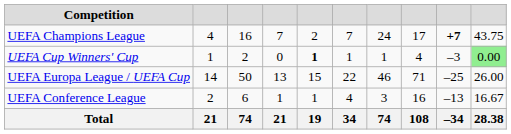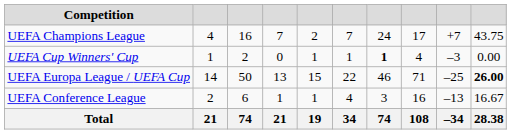UEFA Champions League | column 9: bold -> normal
UEFA Cup Winners' Cup | column 5: bold -> normal
UEFA Cup Winners' Cup | column 7: normal -> bold
UEFA Cup Winners' Cup | column 10: lightgreen background -> no background
UEFA Europa League / UEFA Cup | column 10: normal -> bold
